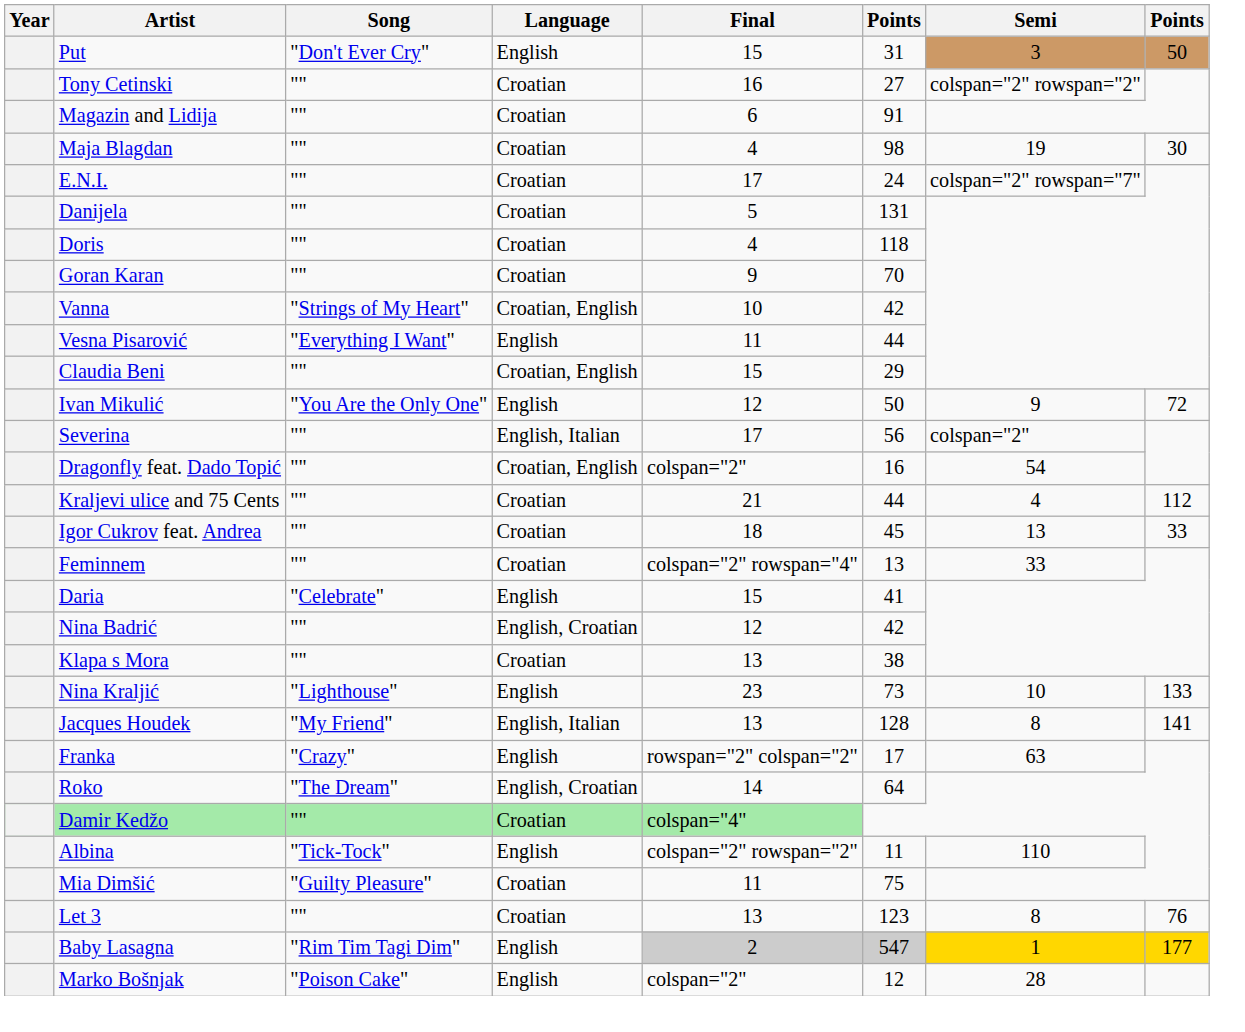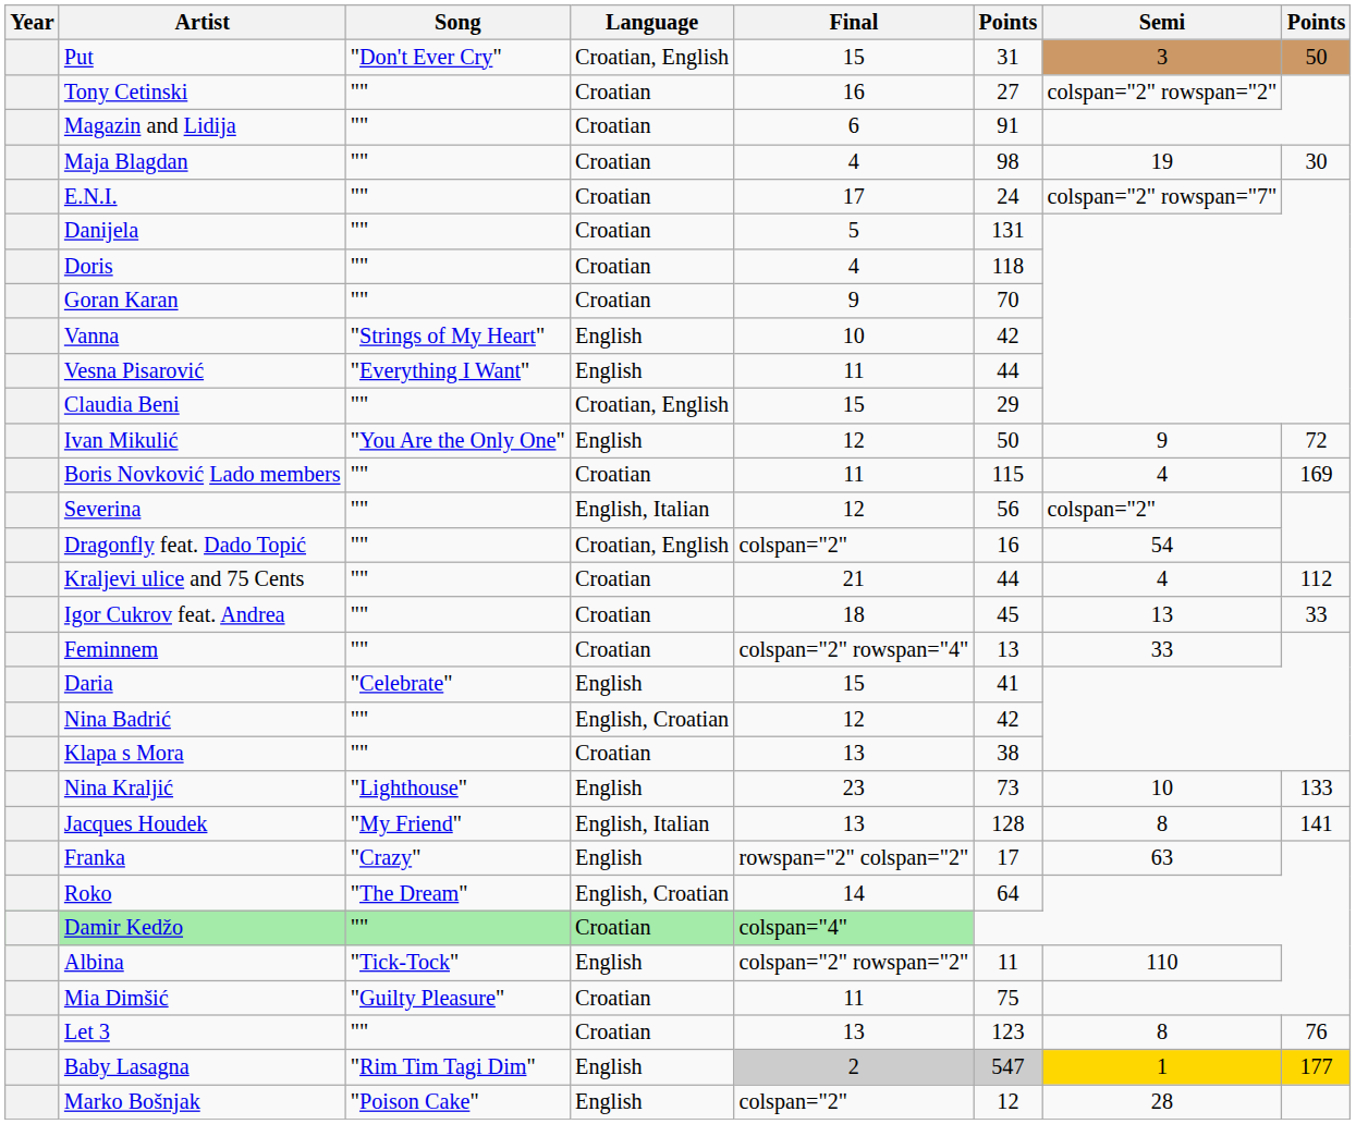Put | Language: English -> Croatian, English
Vanna | Language: Croatian, English -> English
+ row: Boris Novković Lado members | "" | Croatian | 11 | 115 | 4 | 169
Severina | Final: 17 -> 12
